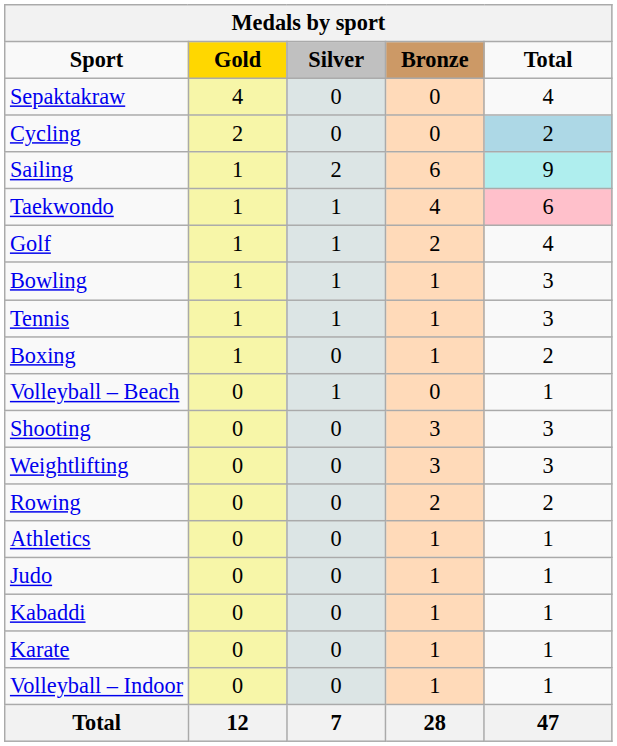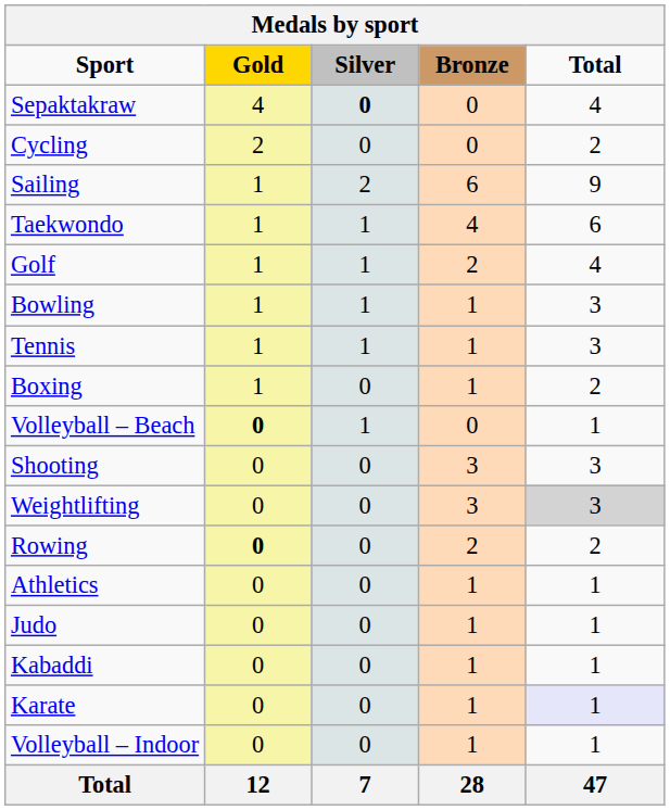Sepaktakraw | Silver: normal -> bold
Cycling | Total: lightblue background -> no background
Sailing | Total: paleturquoise background -> no background
Taekwondo | Total: pink background -> no background
Volleyball – Beach | Gold: normal -> bold
Weightlifting | Total: no background -> lightgrey background
Rowing | Gold: normal -> bold
Karate | Total: no background -> lavender background
